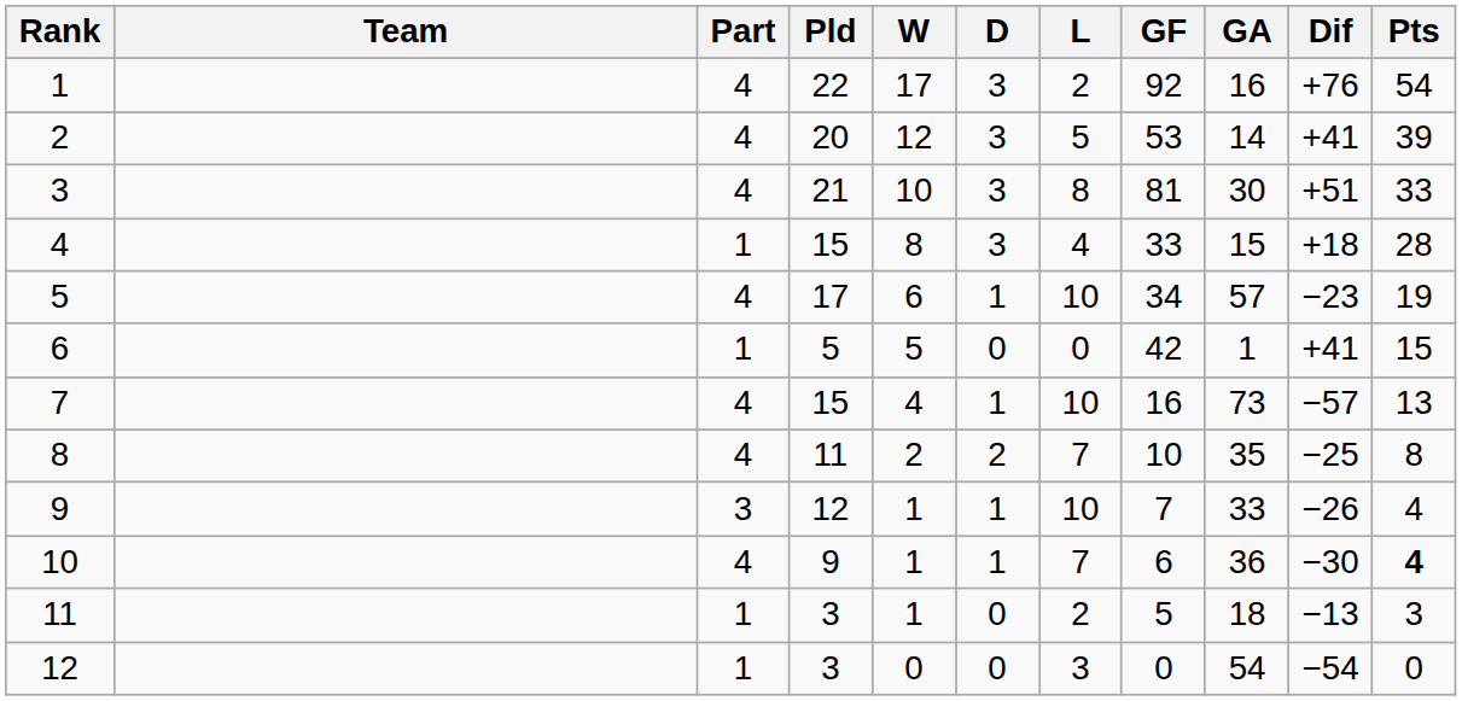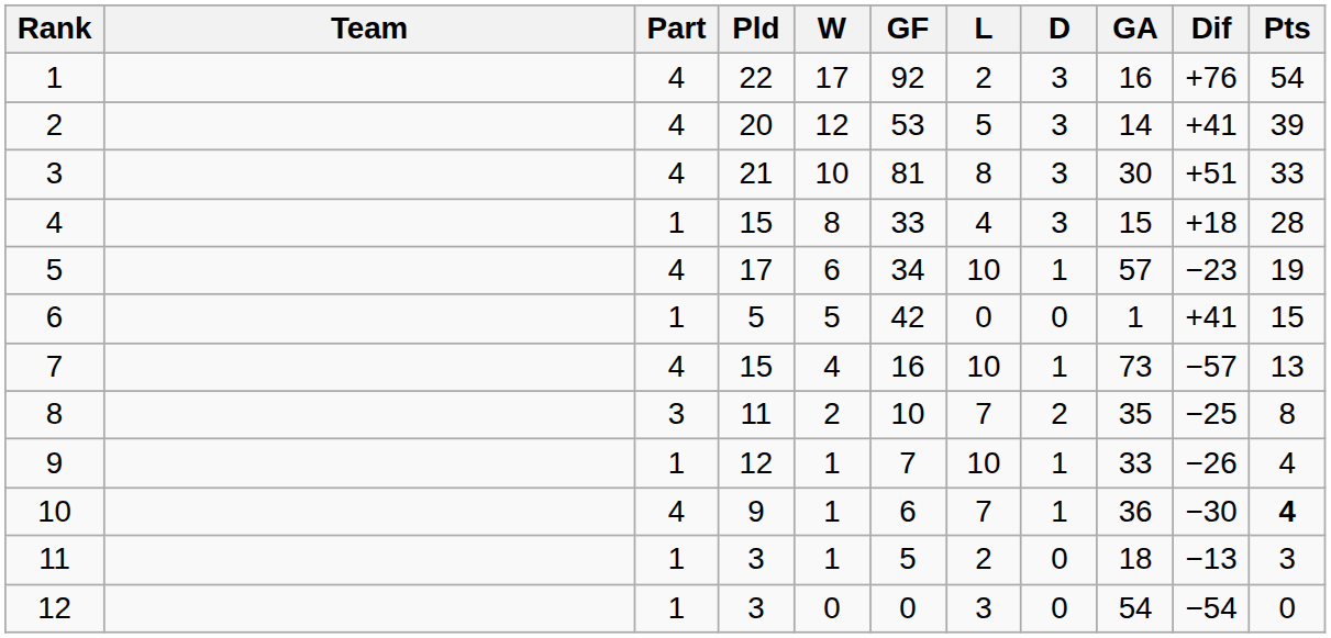columns swapped: D <-> GF
row 9 | Part: 4 -> 3
row 10 | Part: 3 -> 1
